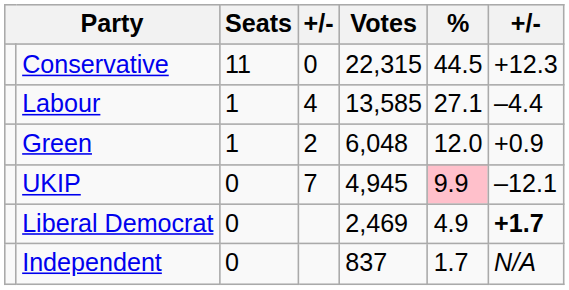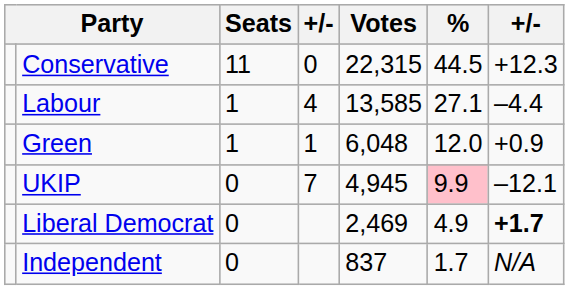Green | column 4: 2 -> 1
